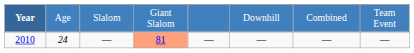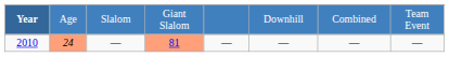2010 | column 2: no background -> lightsalmon background
